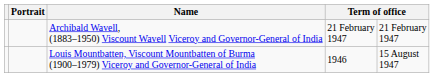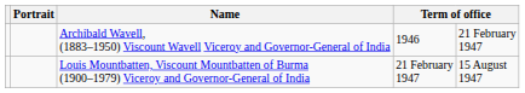row 2 | column 4: 21 February 1947 -> 1946
row 3 | column 4: 1946 -> 21 February 1947
